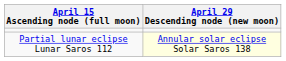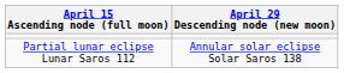Partial lunar eclipse Lunar Saros 112 | April 29 Descending node (new moon): lightyellow background -> no background
